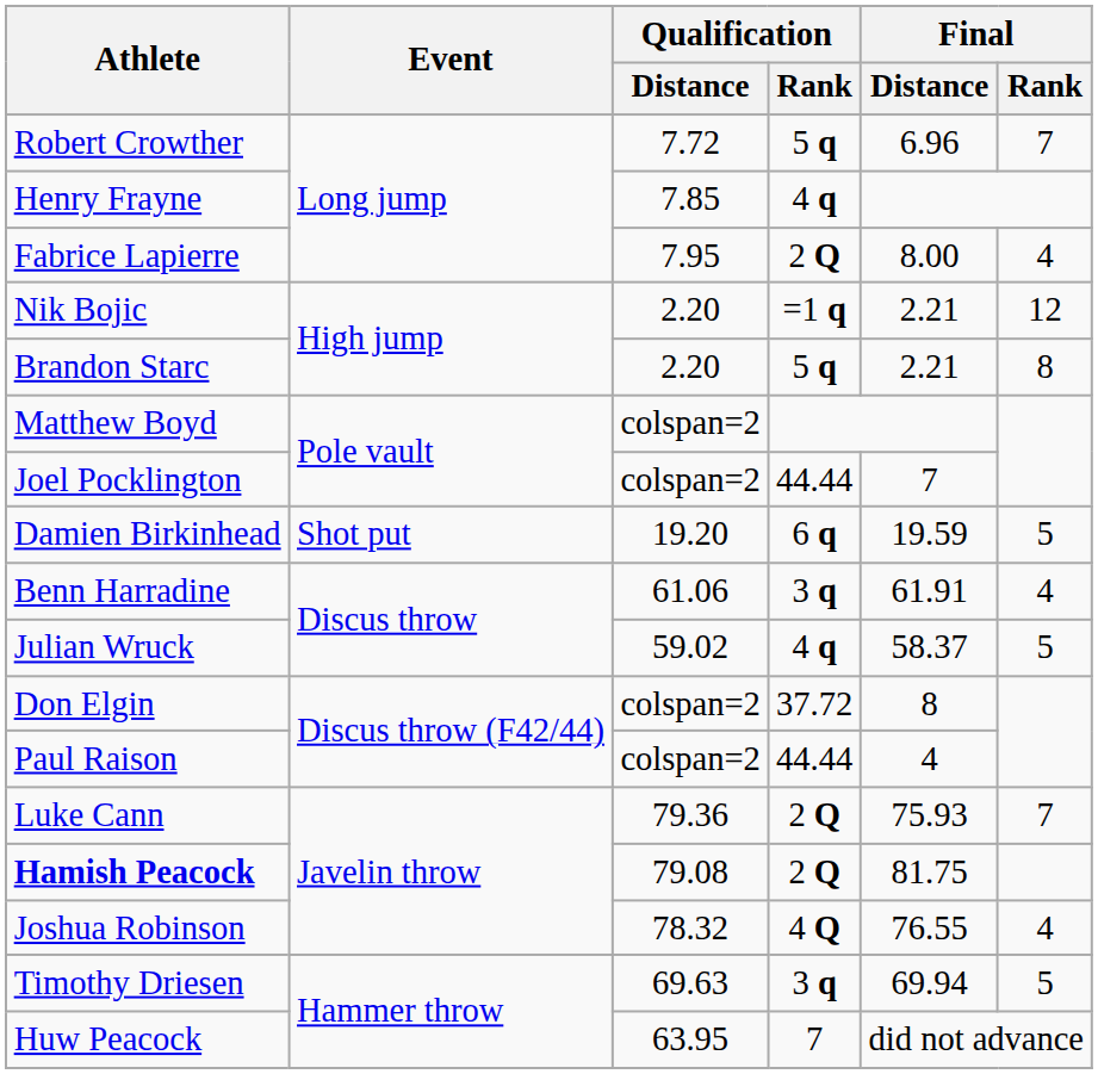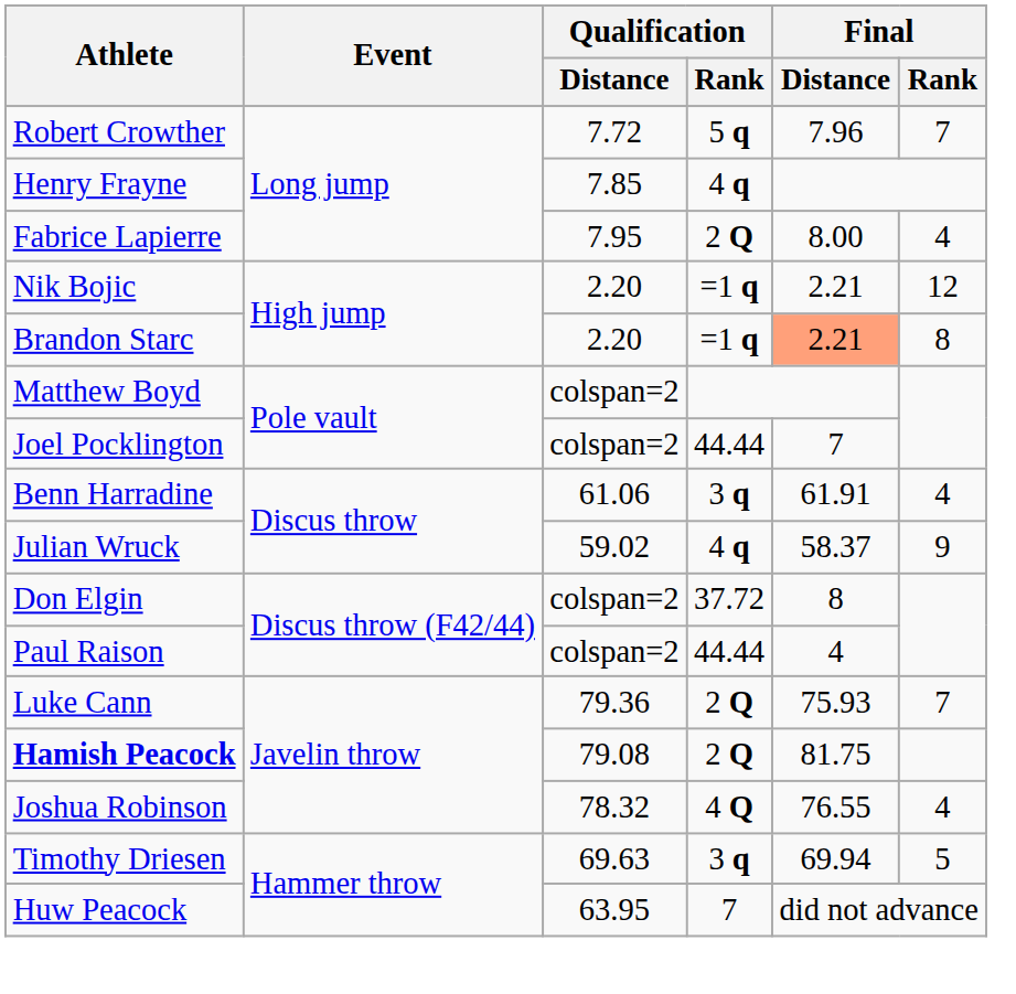Robert Crowther | Final / Distance: 6.96 -> 7.96
Brandon Starc | Qualification / Rank: 5 q -> =1 q
Brandon Starc | Final / Distance: no background -> lightsalmon background
- row: Damien Birkinhead | Shot put | 19.20 | 6 q | 19.59 | 5
Julian Wruck | Final / Rank: 5 -> 9
